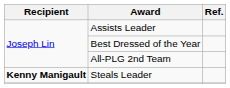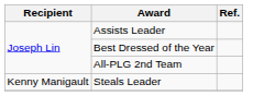Steals Leader | Recipient: bold -> normal
